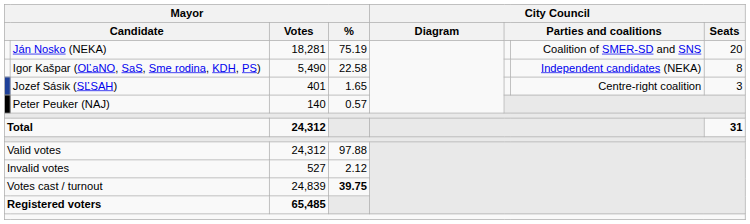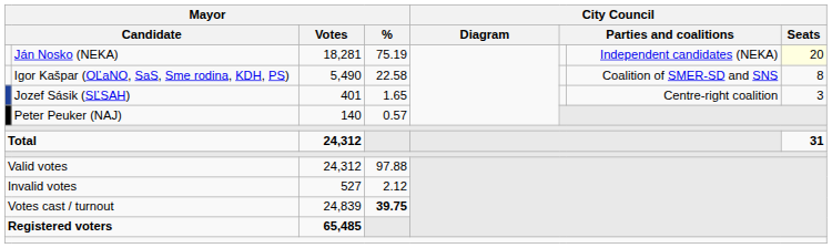Ján Nosko (NEKA) | column 7: Coalition of SMER-SD and SNS -> Independent candidates (NEKA)
Ján Nosko (NEKA) | City Council / Seats: no background -> lightyellow background
Igor Kašpar (OĽaNO, SaS, Sme rodina, KDH, PS) | column 7: Independent candidates (NEKA) -> Coalition of SMER-SD and SNS
